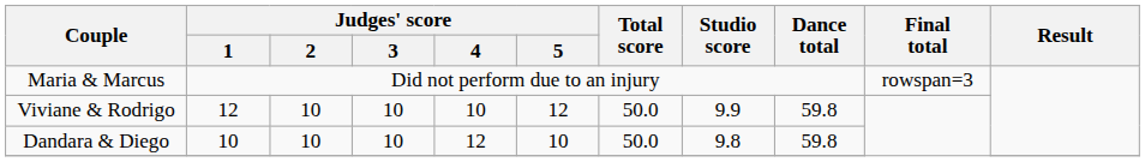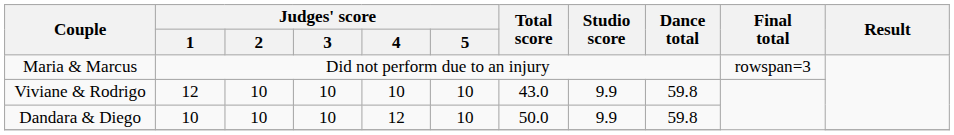Viviane & Rodrigo | Judges' score / 5: 12 -> 10
Viviane & Rodrigo | Total score: 50.0 -> 43.0
Dandara & Diego | Studio score: 9.8 -> 9.9
